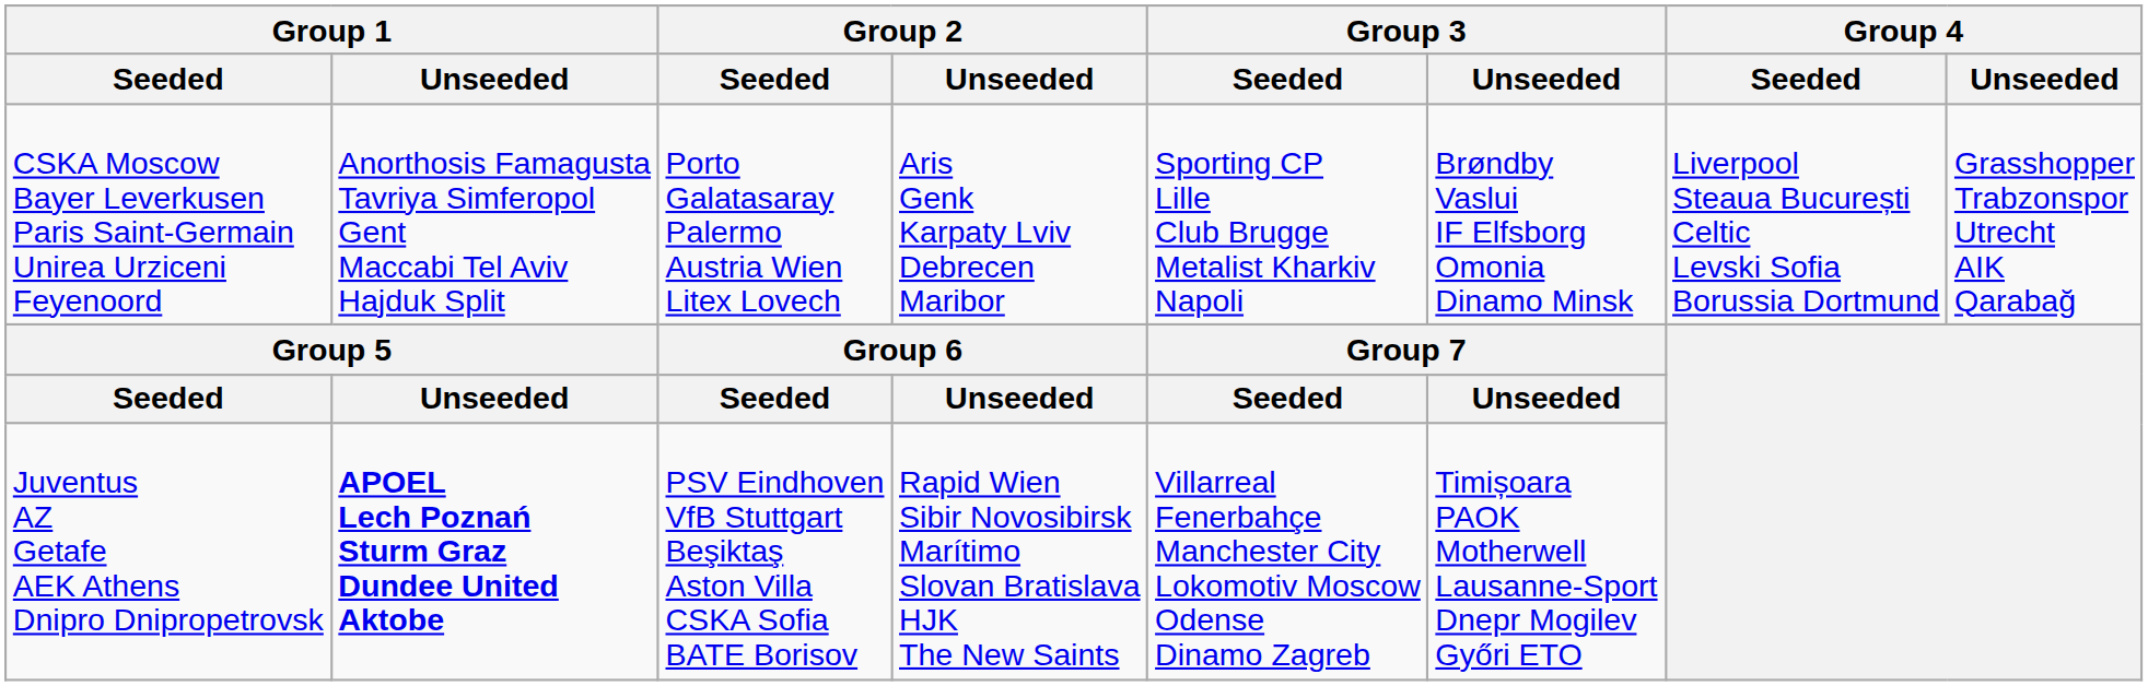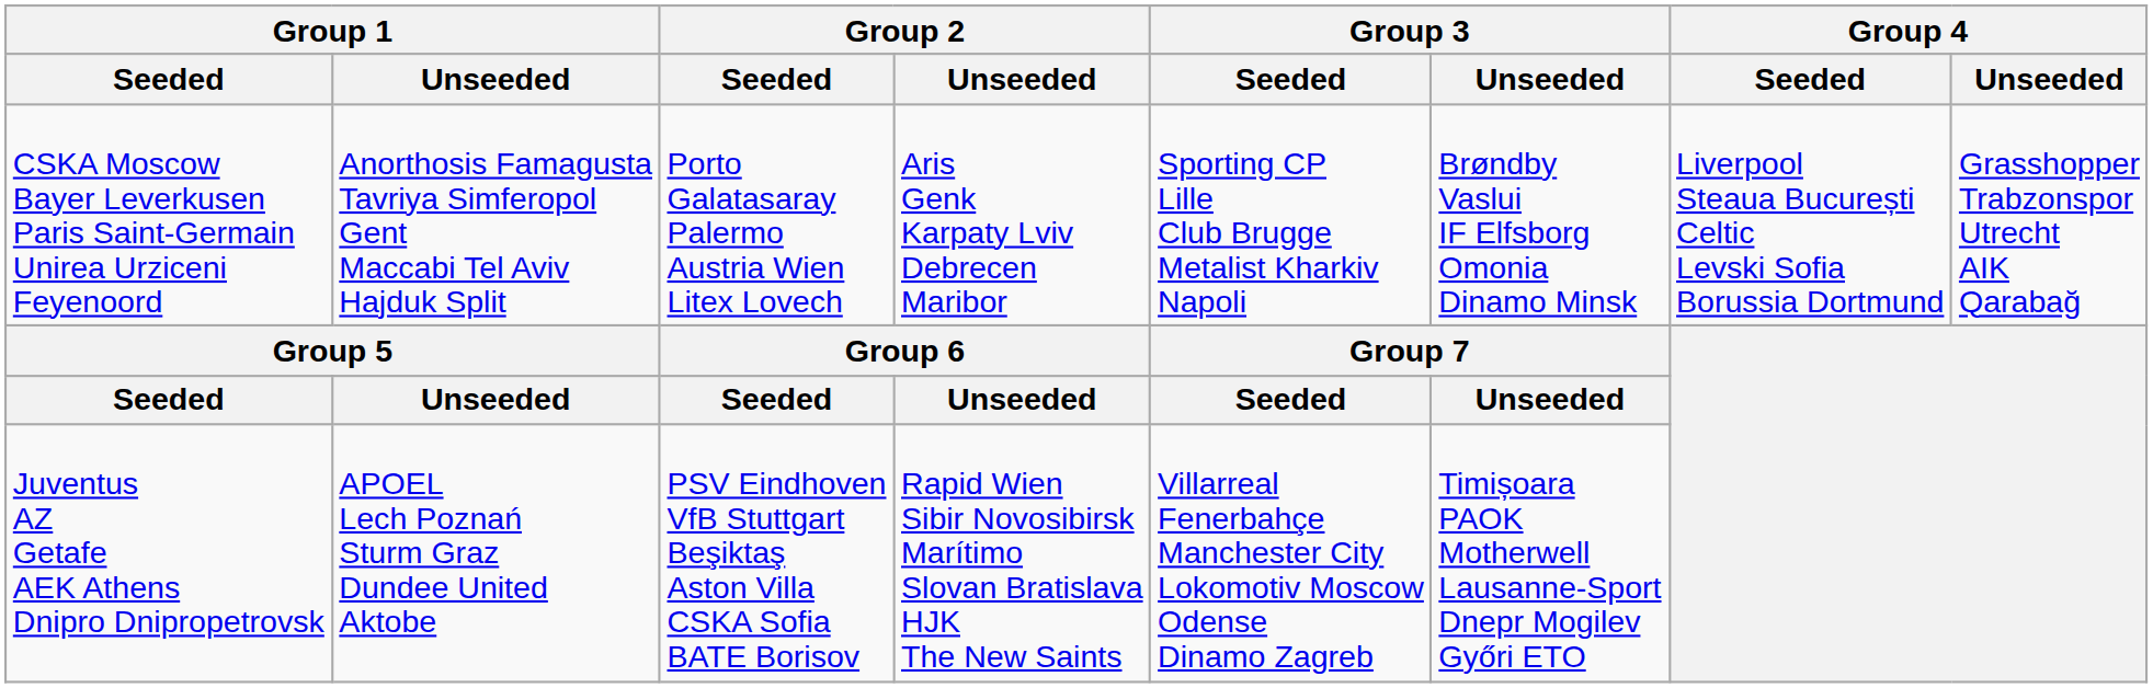Juventus AZ Getafe AEK Athens Dnipro Dnipropetrovsk | Group 1 / Unseeded: bold -> normal
